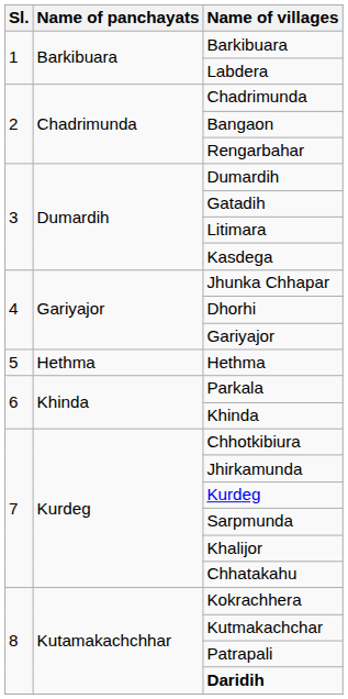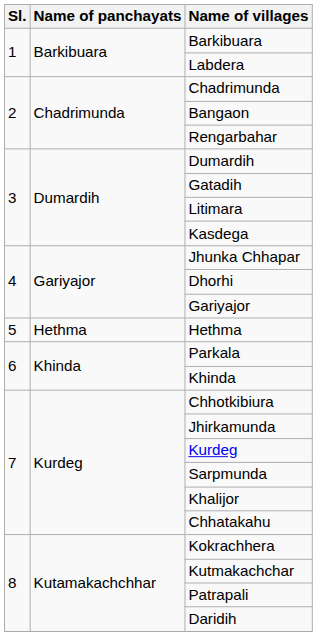Daridih | Name of villages: bold -> normal
